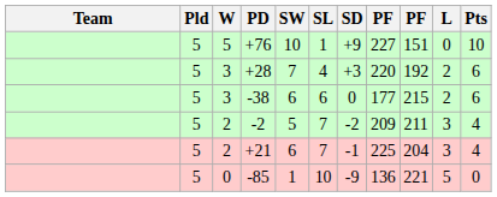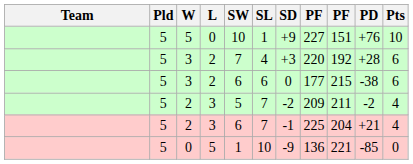columns swapped: L <-> PD
